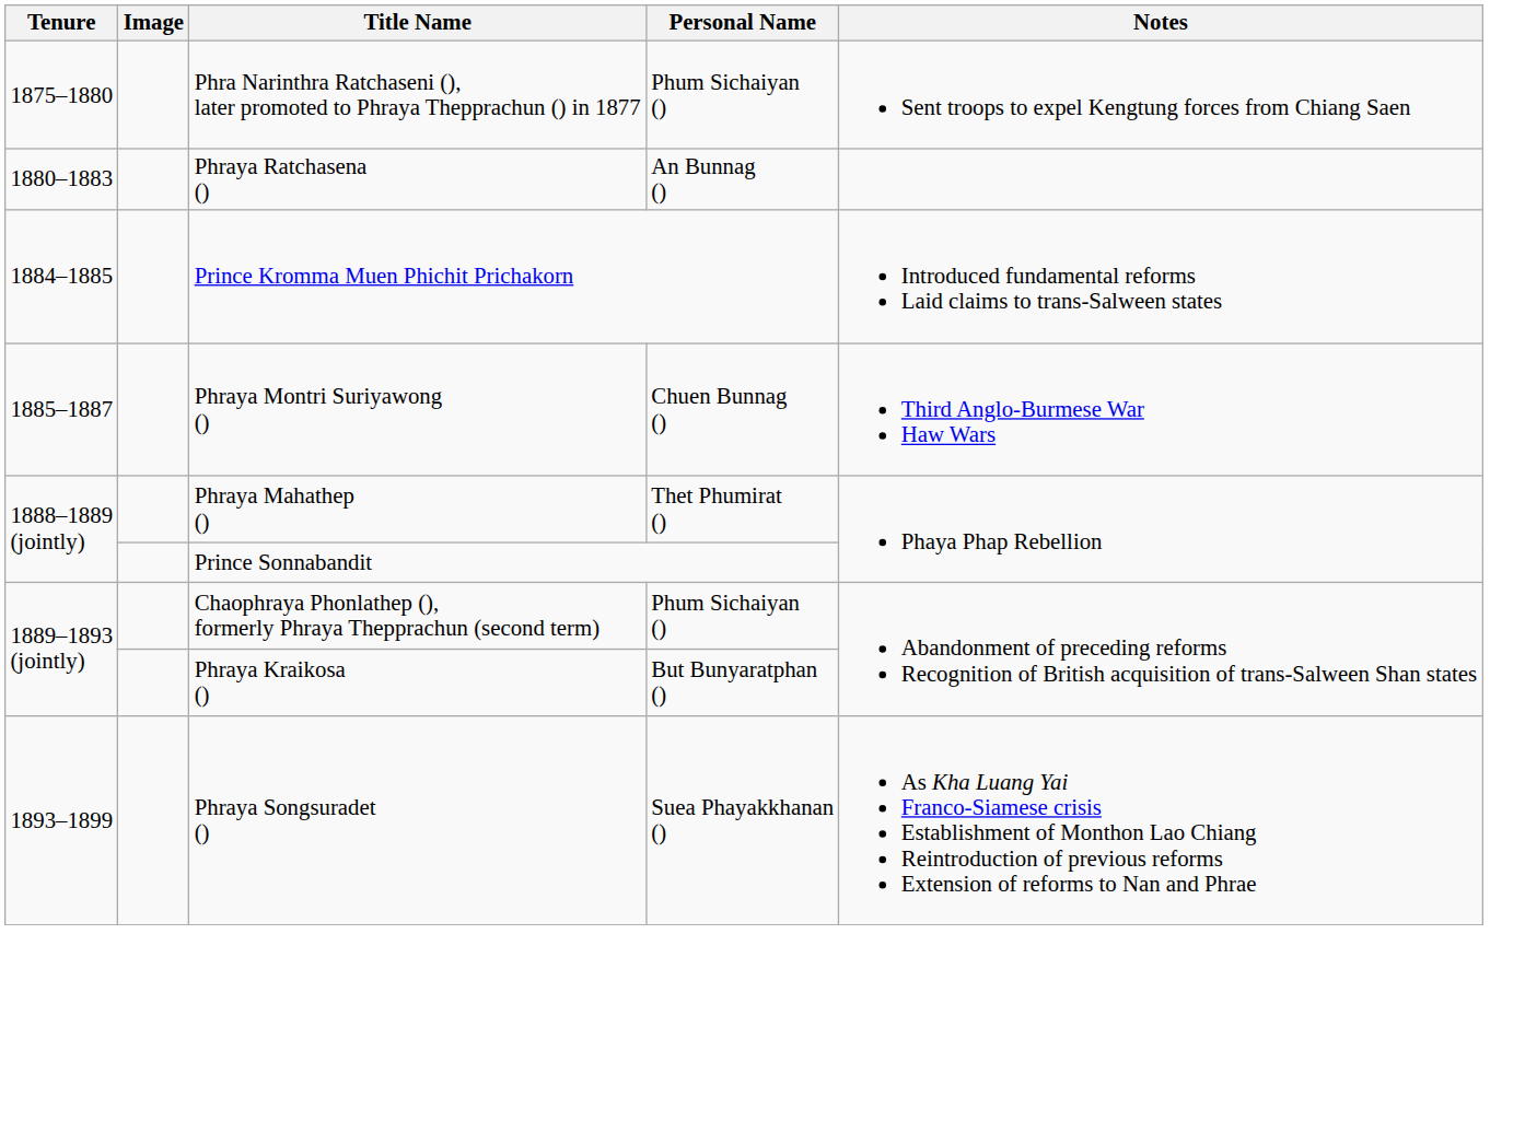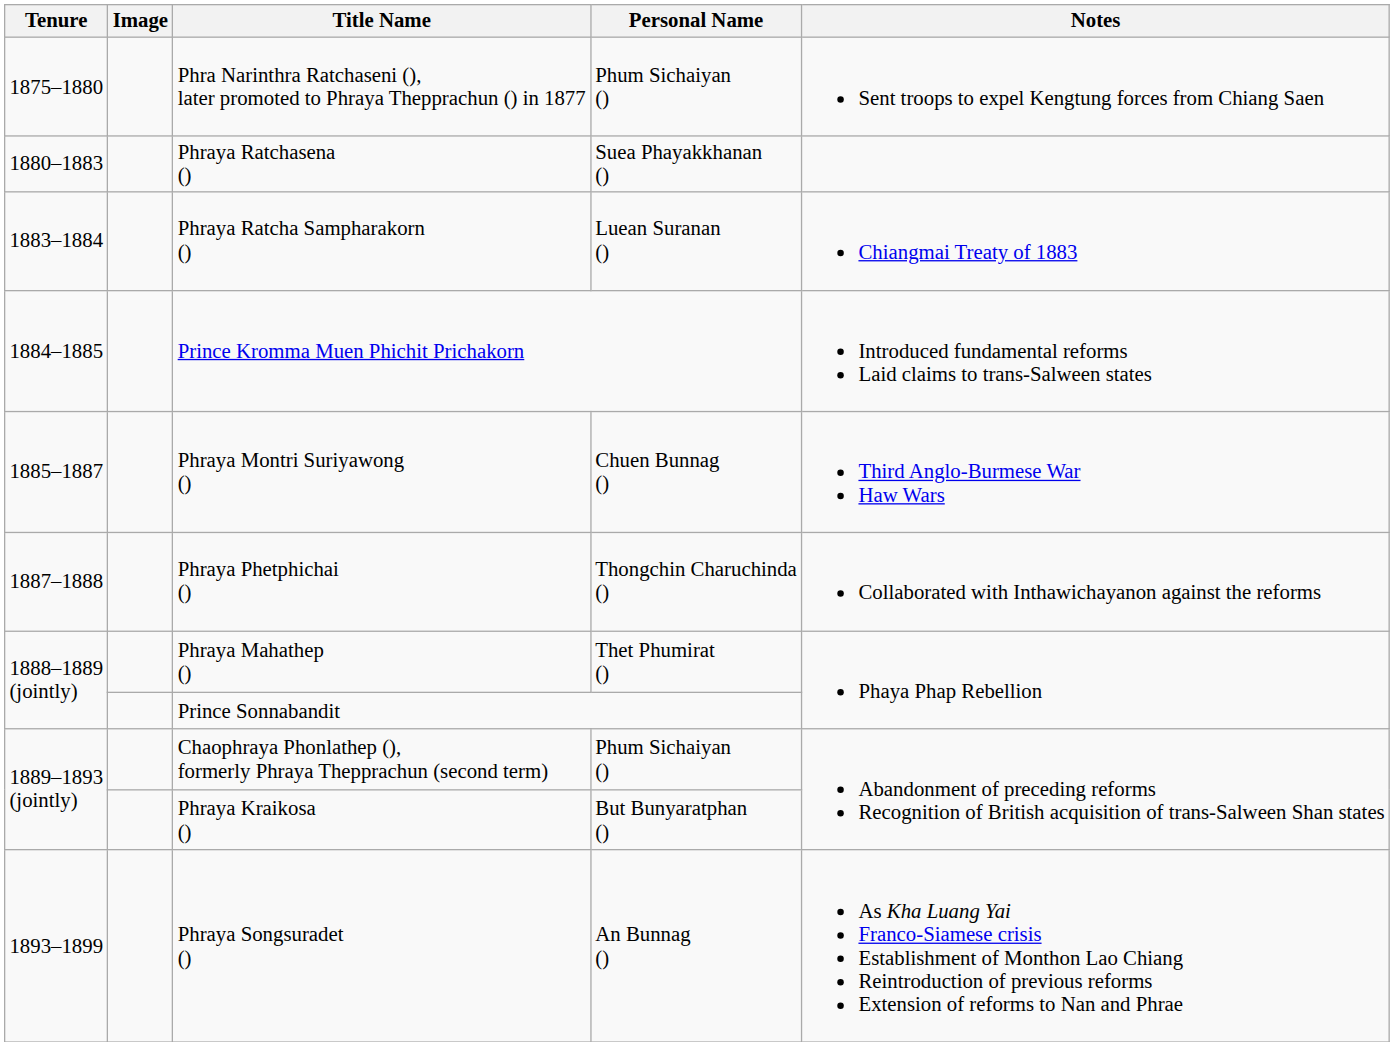Phraya Ratchasena () | Personal Name: An Bunnag () -> Suea Phayakkhanan ()
+ row: 1883–1884 | Phraya Ratcha Sampharakorn () | Luean Suranan () | Chiangmai Treaty of 1883
+ row: 1887–1888 | Phraya Phetphichai () | Thongchin Charuchinda () | Collaborated with Inthawichayanon against the reforms
Phraya Songsuradet () | Personal Name: Suea Phayakkhanan () -> An Bunnag ()
